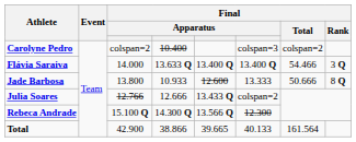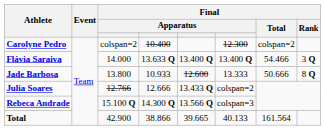Carolyne Pedro | column 6: colspan=3 -> 12.300
Rebeca Andrade | column 6: 12.300 -> colspan=3
